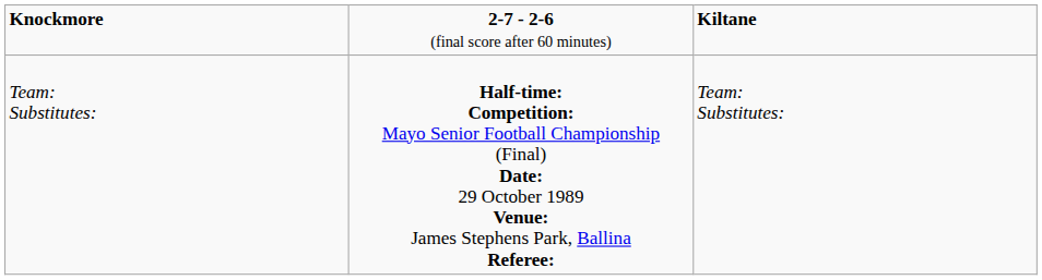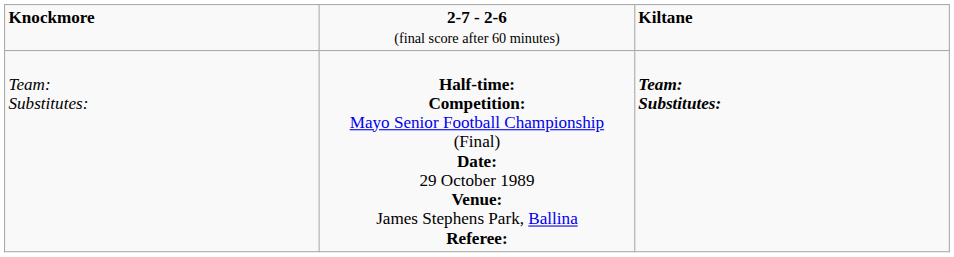row 2 | column 3: normal -> bold
